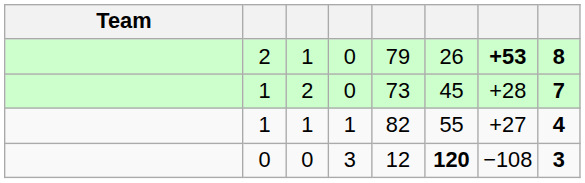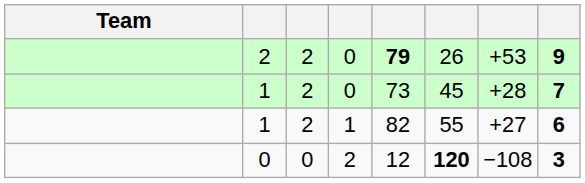row 2 | column 3: 1 -> 2
row 2 | column 5: normal -> bold
row 2 | column 7: bold -> normal
row 2 | column 8: 8 -> 9
row 4 | column 3: 1 -> 2
row 4 | column 8: 4 -> 6
row 5 | column 4: 3 -> 2
